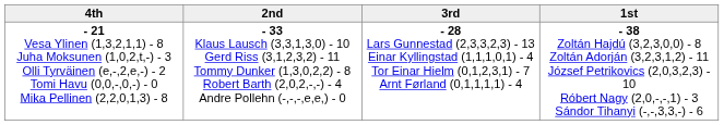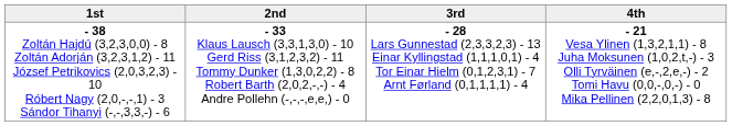columns swapped: 1st <-> 4th
